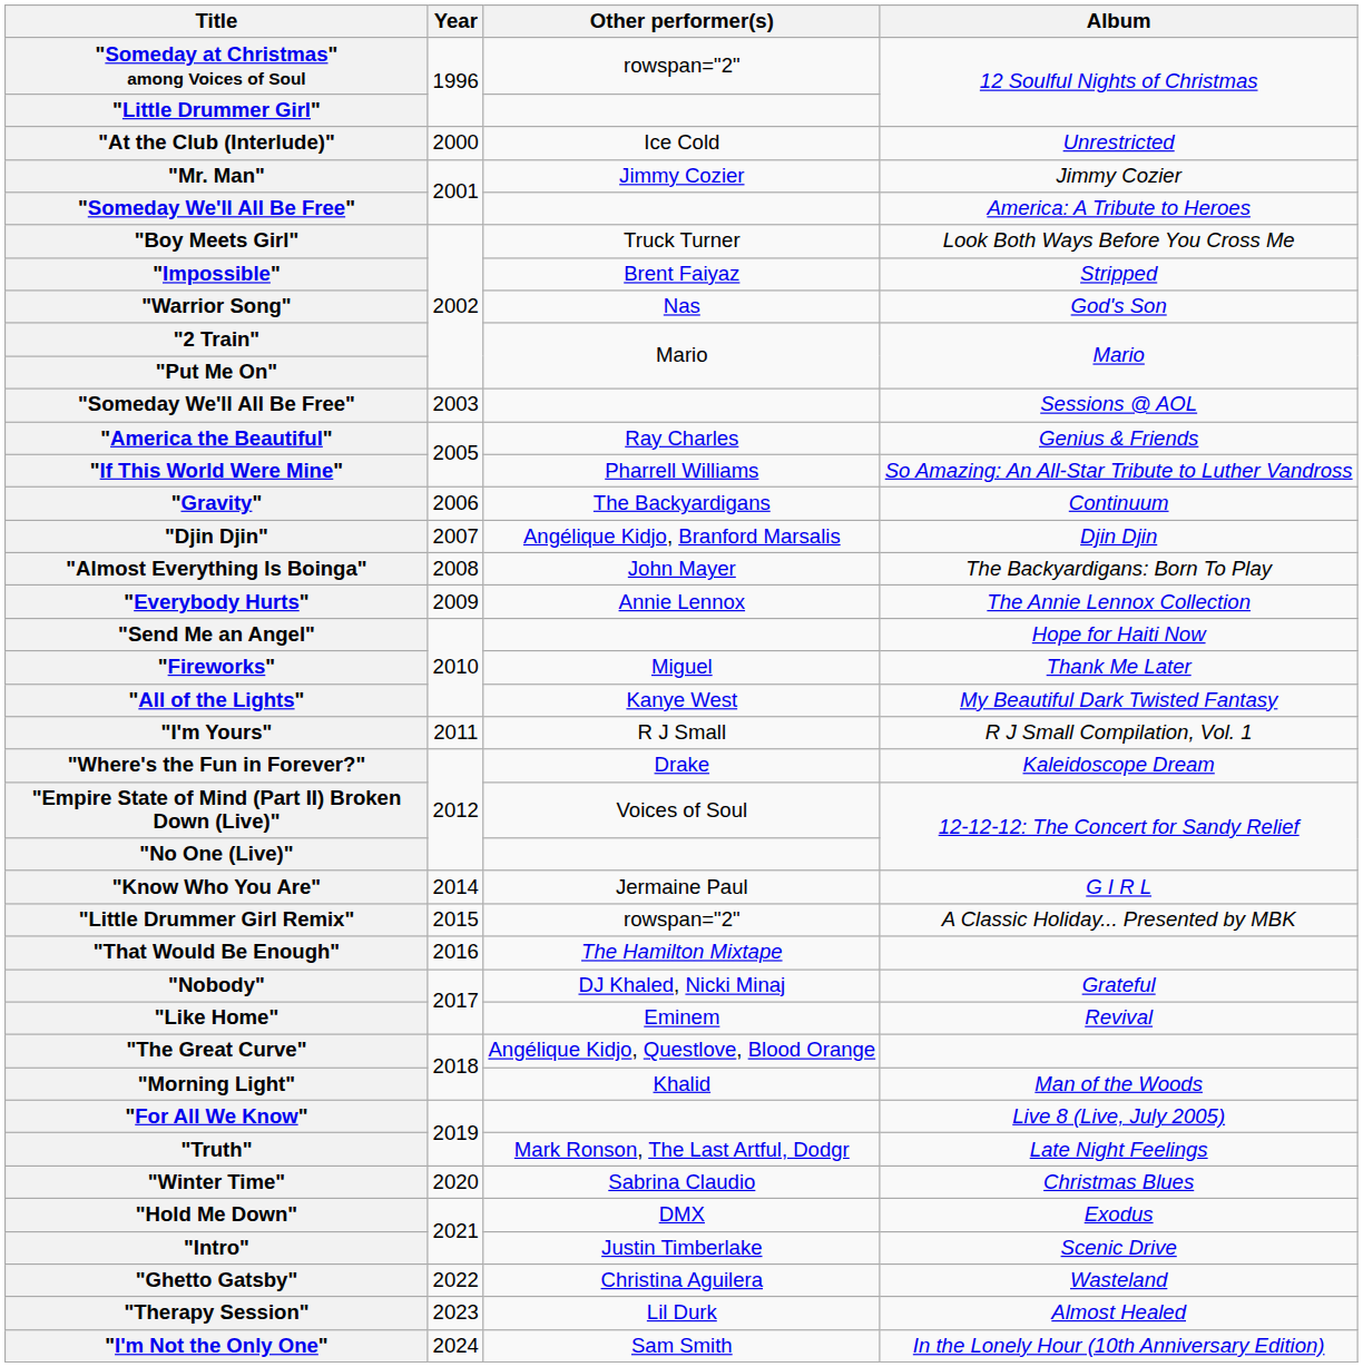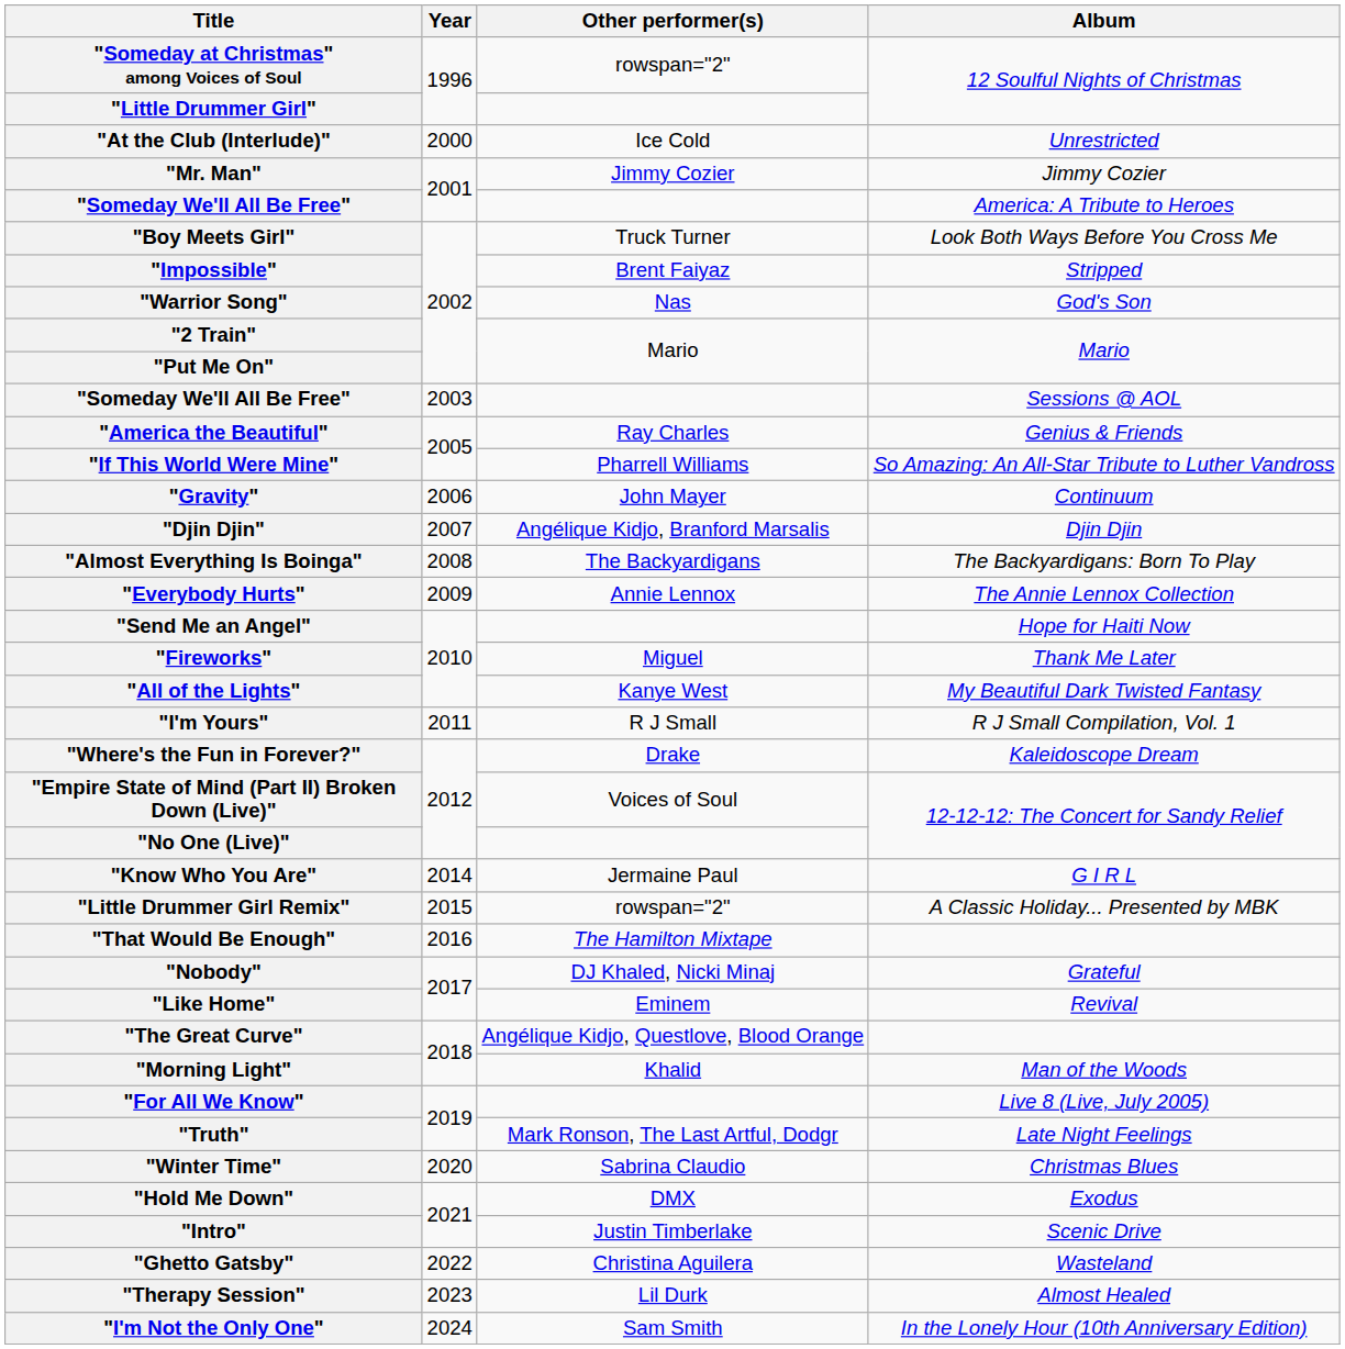"Gravity" | Other performer(s): The Backyardigans -> John Mayer
"Almost Everything Is Boinga" | Other performer(s): John Mayer -> The Backyardigans
